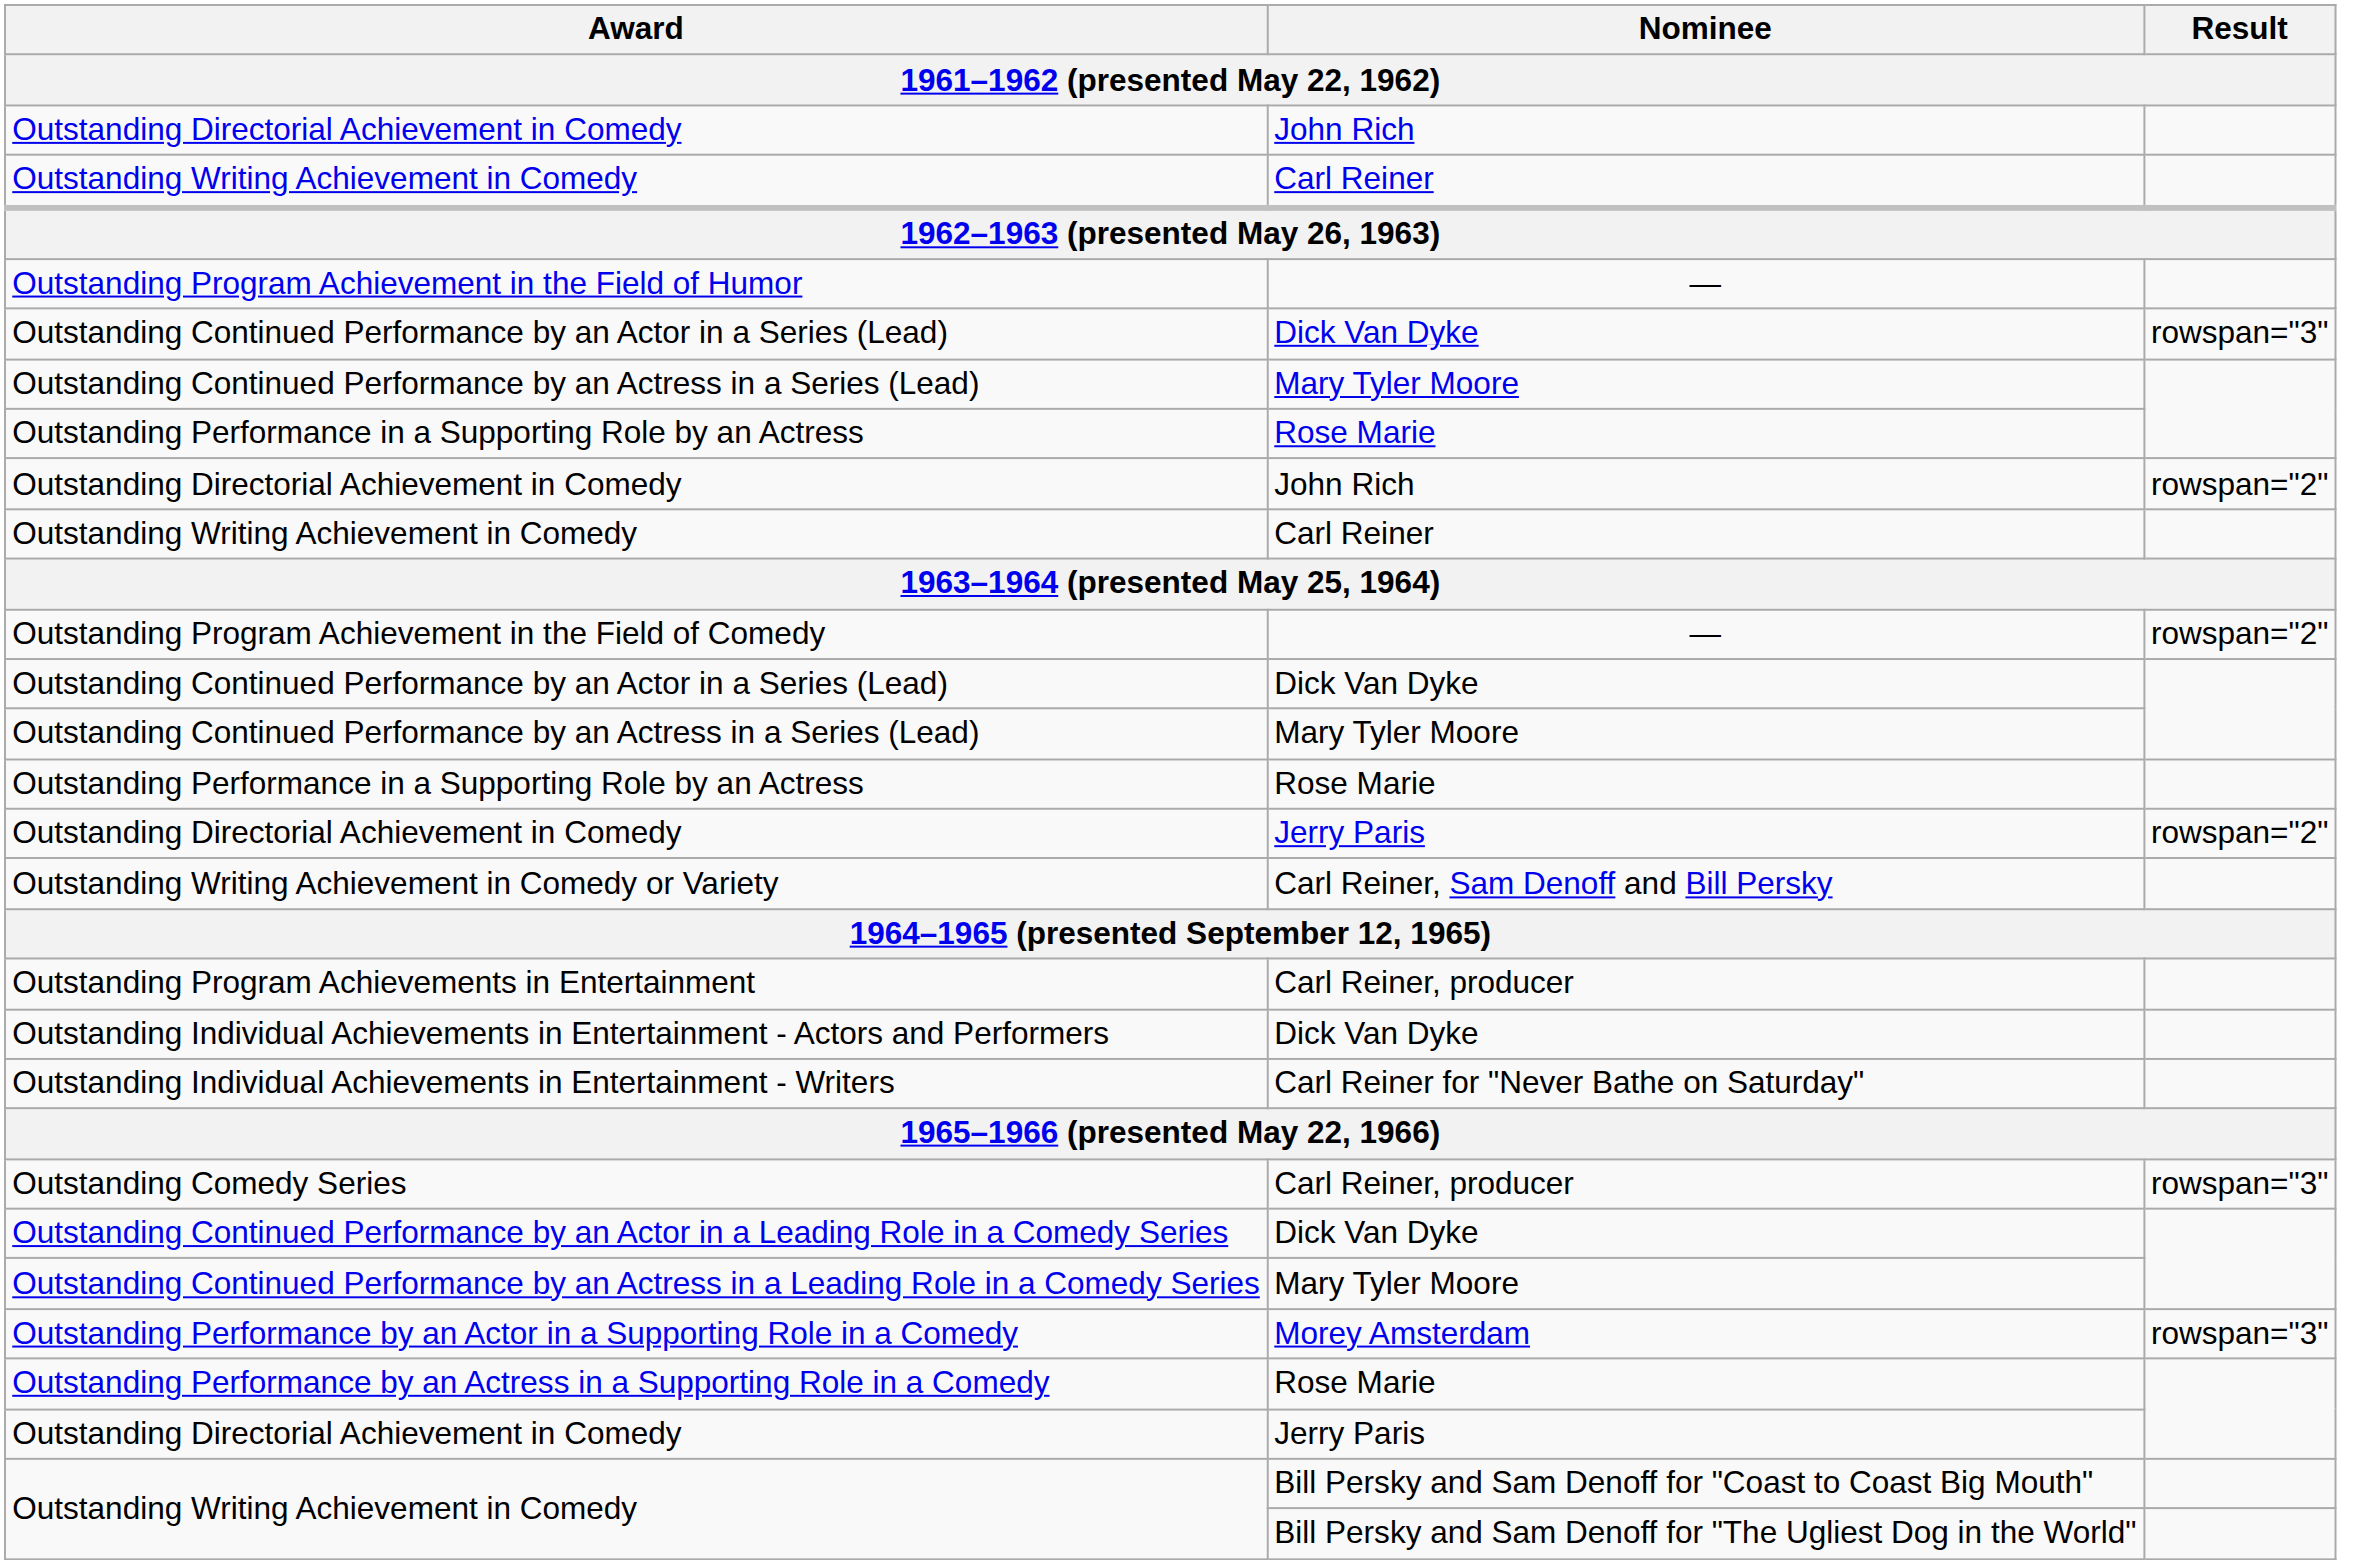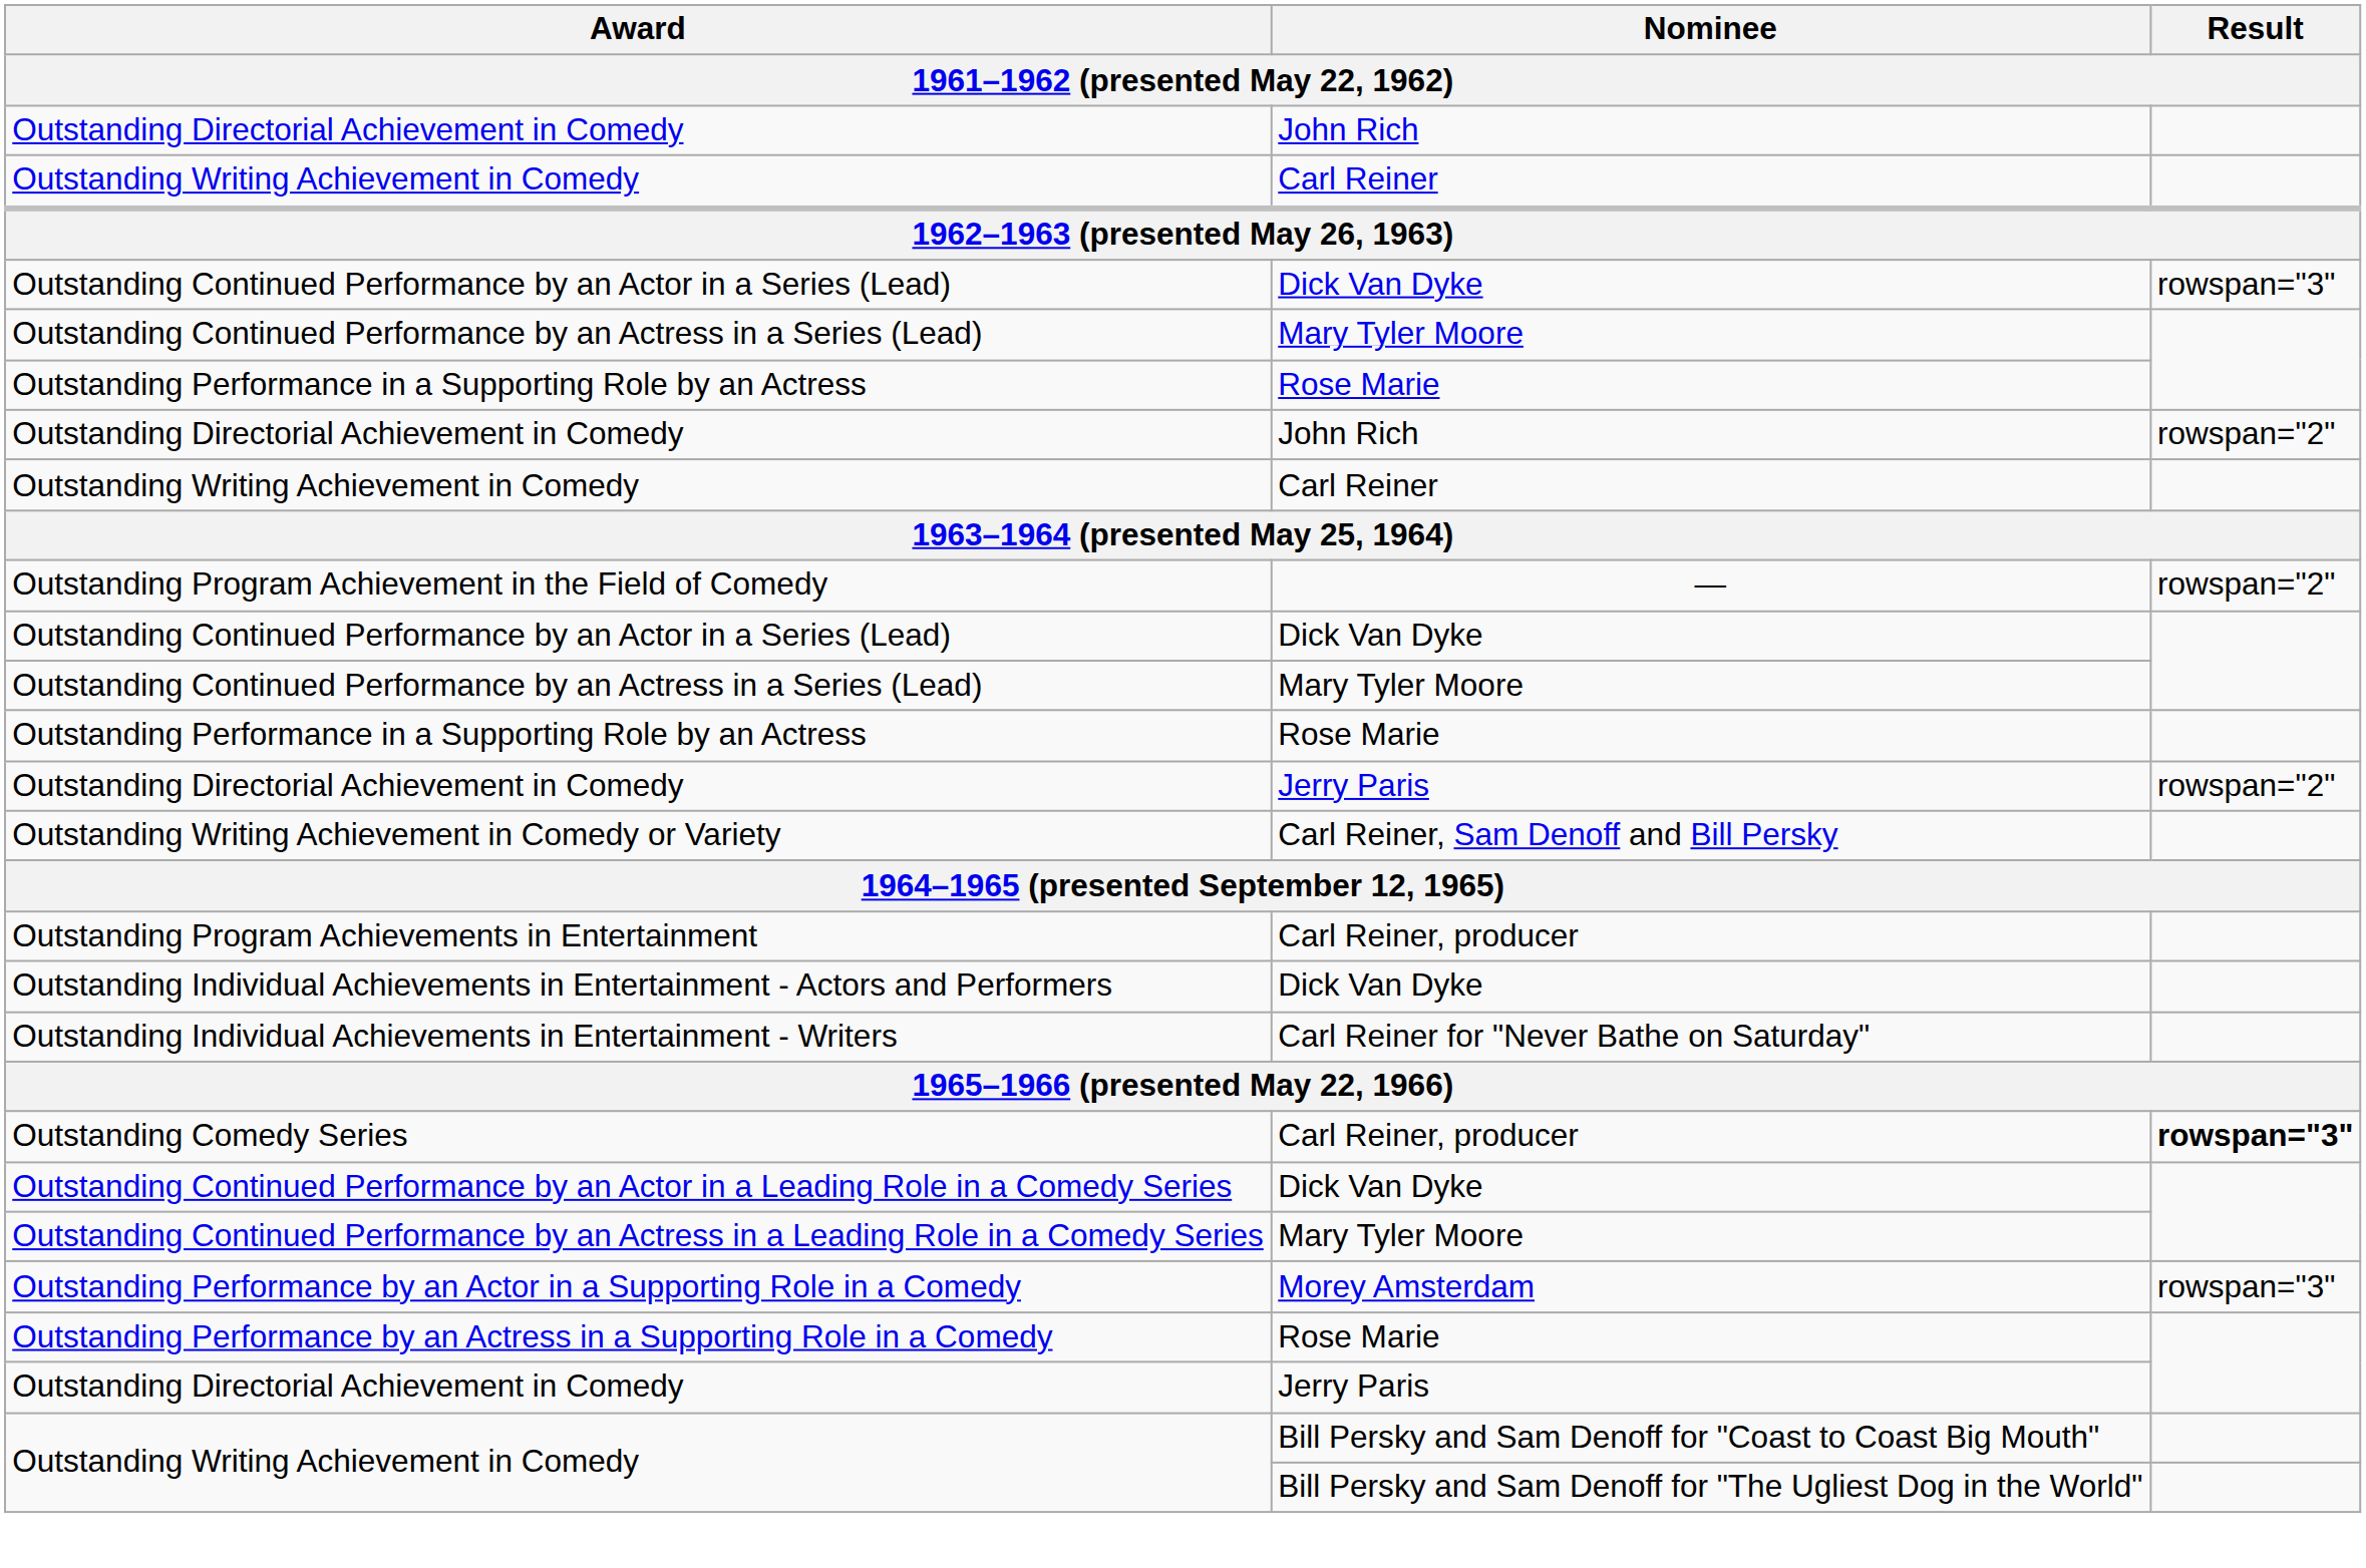- row: Outstanding Program Achievement in the Field of Humor | —
Outstanding Comedy Series | Result: normal -> bold
